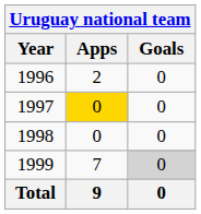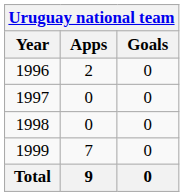1997 | Apps: gold background -> no background
1999 | Goals: lightgrey background -> no background
